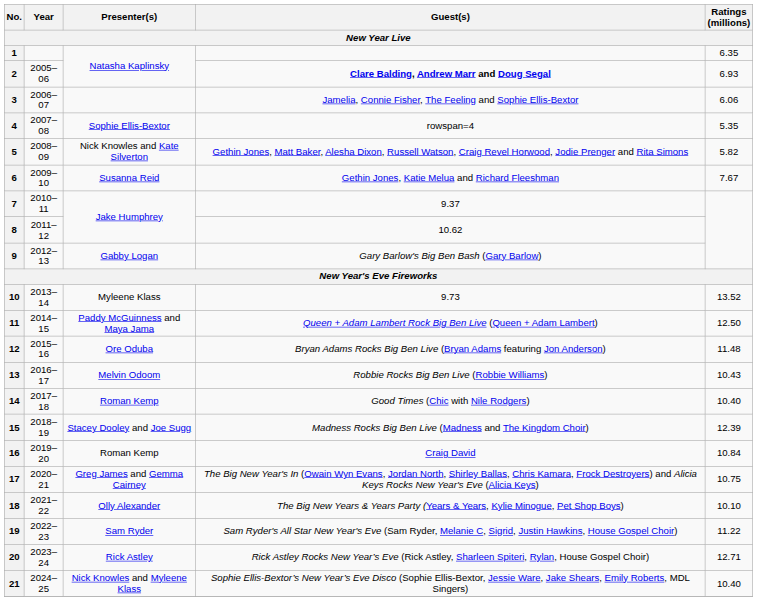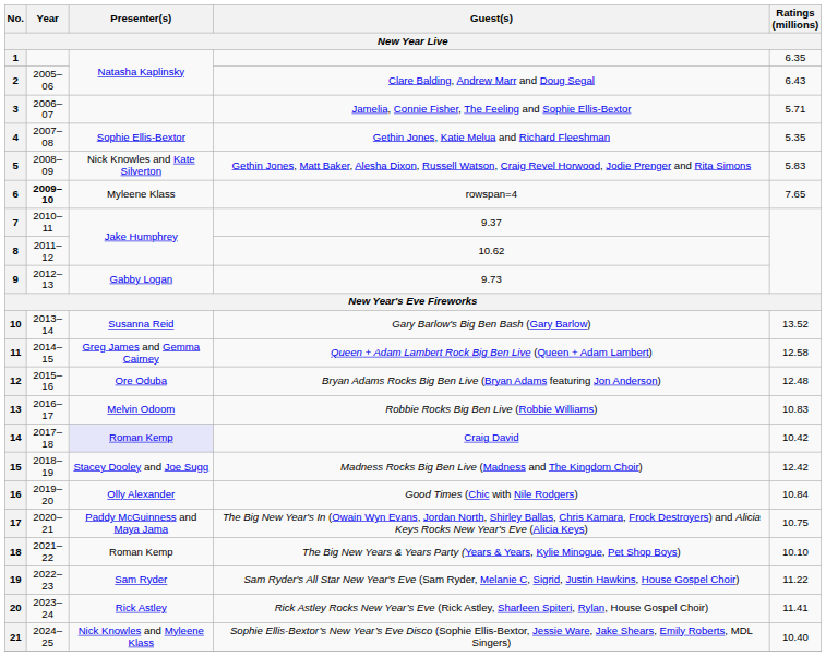2 | Guest(s): bold -> normal
2 | Ratings (millions): 6.93 -> 6.43
3 | Ratings (millions): 6.06 -> 5.71
4 | Guest(s): rowspan=4 -> Gethin Jones, Katie Melua and Richard Fleeshman
5 | Ratings (millions): 5.82 -> 5.83
6 | Year: normal -> bold
6 | Presenter(s): Susanna Reid -> Myleene Klass
6 | Guest(s): Gethin Jones, Katie Melua and Richard Fleeshman -> rowspan=4
6 | Ratings (millions): 7.67 -> 7.65
9 | Guest(s): Gary Barlow's Big Ben Bash (Gary Barlow) -> 9.73
10 | Presenter(s): Myleene Klass -> Susanna Reid
10 | Guest(s): 9.73 -> Gary Barlow's Big Ben Bash (Gary Barlow)
11 | Presenter(s): Paddy McGuinness and Maya Jama -> Greg James and Gemma Cairney
11 | Ratings (millions): 12.50 -> 12.58
12 | Ratings (millions): 11.48 -> 12.48
13 | Ratings (millions): 10.43 -> 10.83
14 | Presenter(s): no background -> lavender background
14 | Guest(s): Good Times (Chic with Nile Rodgers) -> Craig David
14 | Ratings (millions): 10.40 -> 10.42
15 | Ratings (millions): 12.39 -> 12.42
16 | Presenter(s): Roman Kemp -> Olly Alexander
16 | Guest(s): Craig David -> Good Times (Chic with Nile Rodgers)
17 | Presenter(s): Greg James and Gemma Cairney -> Paddy McGuinness and Maya Jama
18 | Presenter(s): Olly Alexander -> Roman Kemp
20 | Ratings (millions): 12.71 -> 11.41
